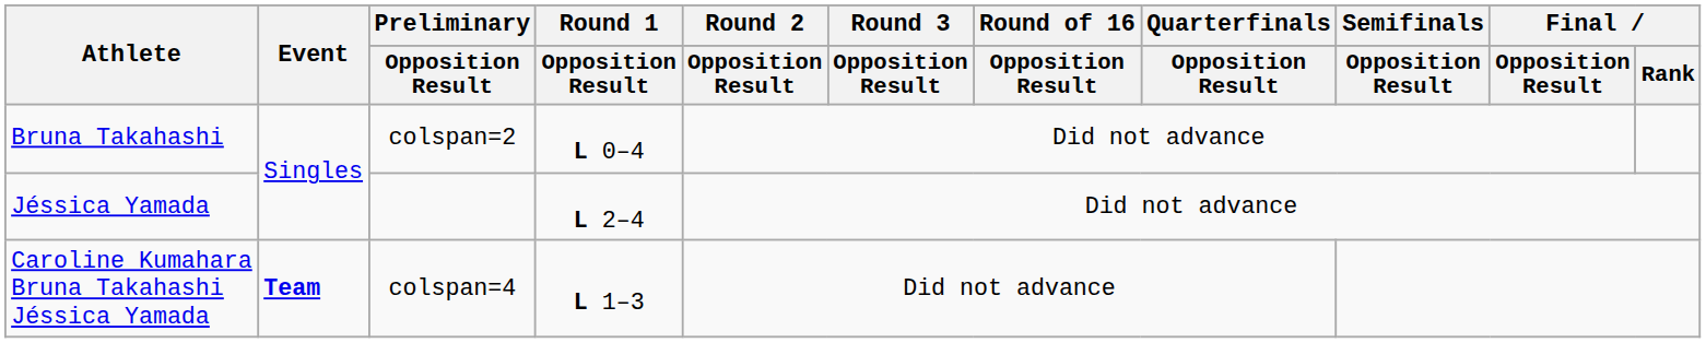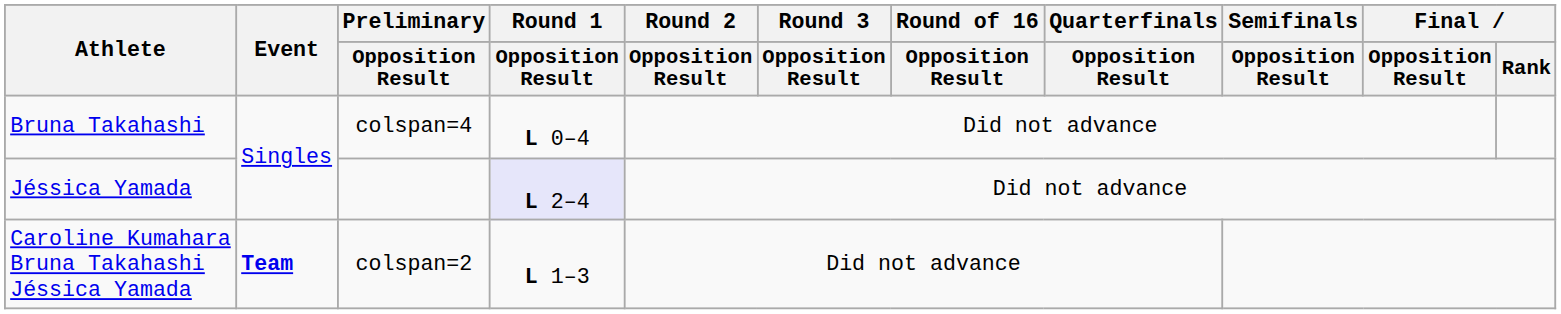Bruna Takahashi | Preliminary / Opposition Result: colspan=2 -> colspan=4
Jéssica Yamada | Round 1 / Opposition Result: no background -> lavender background
Caroline Kumahara Bruna Takahashi Jéssica Yamada | Preliminary / Opposition Result: colspan=4 -> colspan=2
